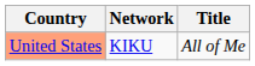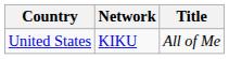row 2 | Country: lightsalmon background -> no background
